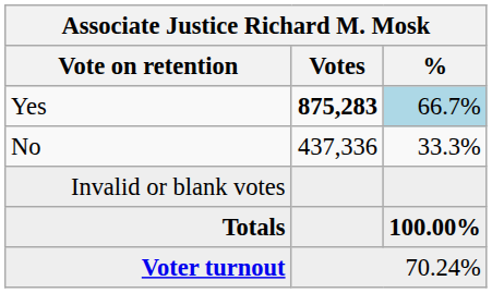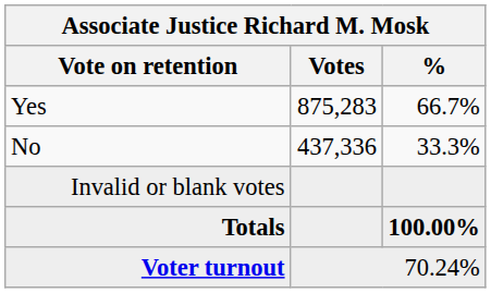Yes | Votes: bold -> normal
Yes | %: lightblue background -> no background
